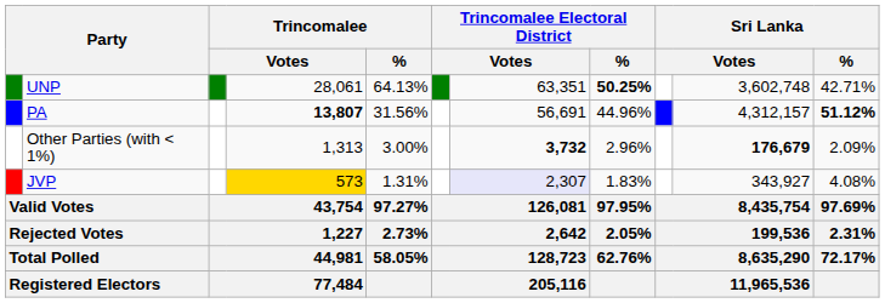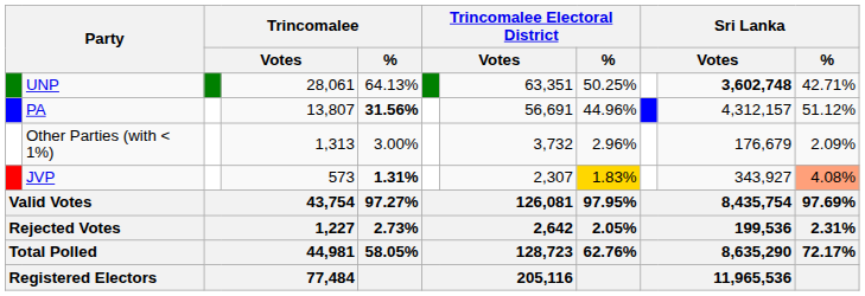UNP | Trincomalee Electoral District / %: bold -> normal
UNP | column 10: normal -> bold
PA | column 4: bold -> normal
PA | Trincomalee / %: normal -> bold
PA | Sri Lanka / %: bold -> normal
Other Parties (with < 1%) | column 7: bold -> normal
Other Parties (with < 1%) | column 10: bold -> normal
JVP | column 4: gold background -> no background
JVP | Trincomalee / %: normal -> bold
JVP | column 7: lavender background -> no background
JVP | Trincomalee Electoral District / %: no background -> gold background
JVP | Sri Lanka / %: no background -> lightsalmon background
